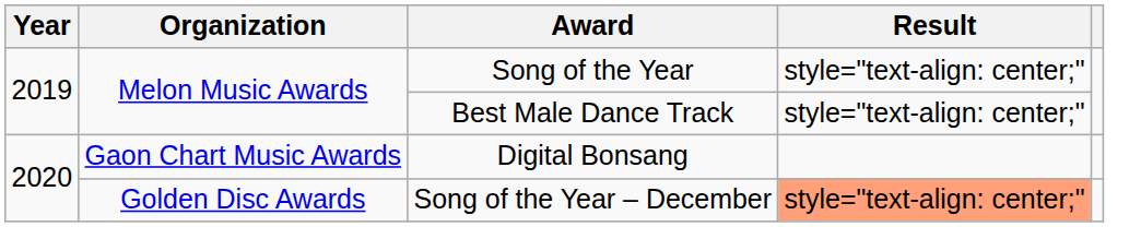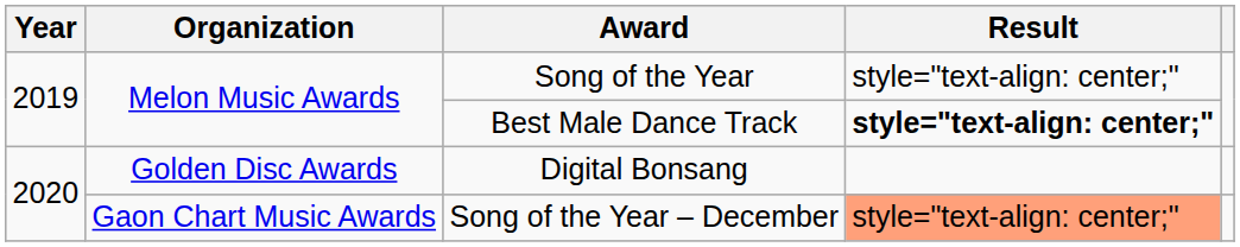Best Male Dance Track | Result: normal -> bold
Digital Bonsang | Organization: Gaon Chart Music Awards -> Golden Disc Awards
Song of the Year – December | Organization: Golden Disc Awards -> Gaon Chart Music Awards
